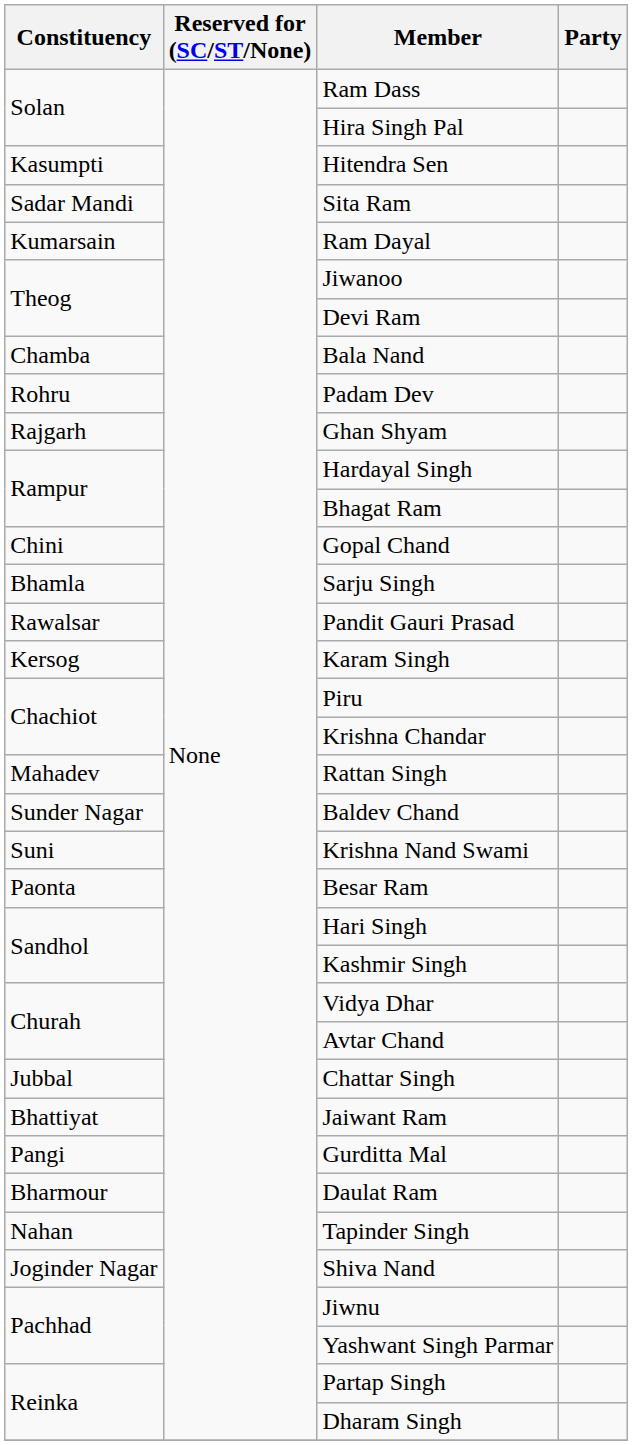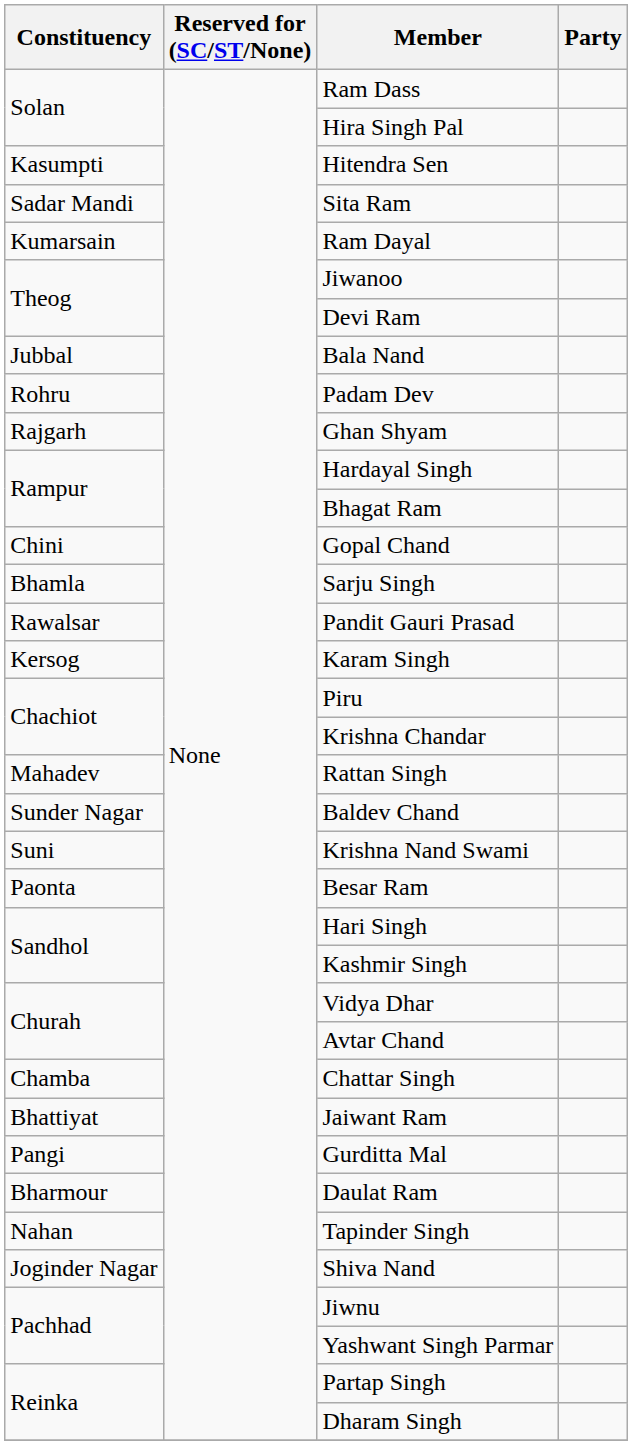Bala Nand | Constituency: Chamba -> Jubbal
Chattar Singh | Constituency: Jubbal -> Chamba
